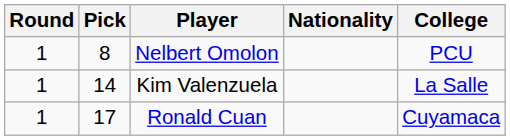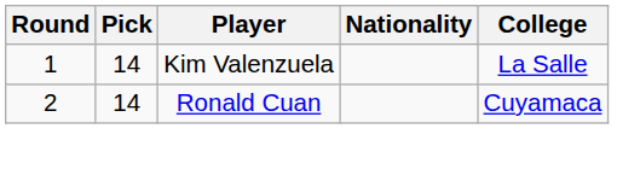- row: 1 | 8 | Nelbert Omolon | PCU
Ronald Cuan | Round: 1 -> 2
Ronald Cuan | Pick: 17 -> 14
